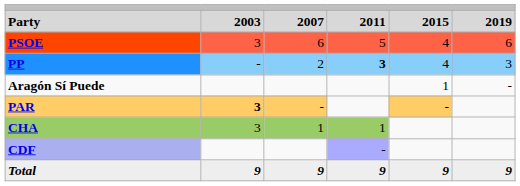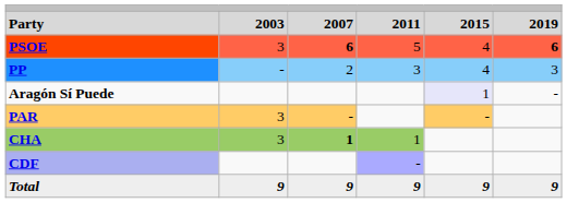PSOE | column 3: normal -> bold
PSOE | column 6: normal -> bold
PP | column 4: bold -> normal
Aragón Sí Puede | column 5: no background -> lavender background
PAR | column 2: bold -> normal
CHA | column 3: normal -> bold
